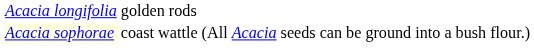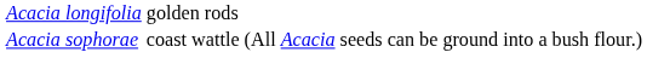row 2 | column 1: lightyellow background -> no background
